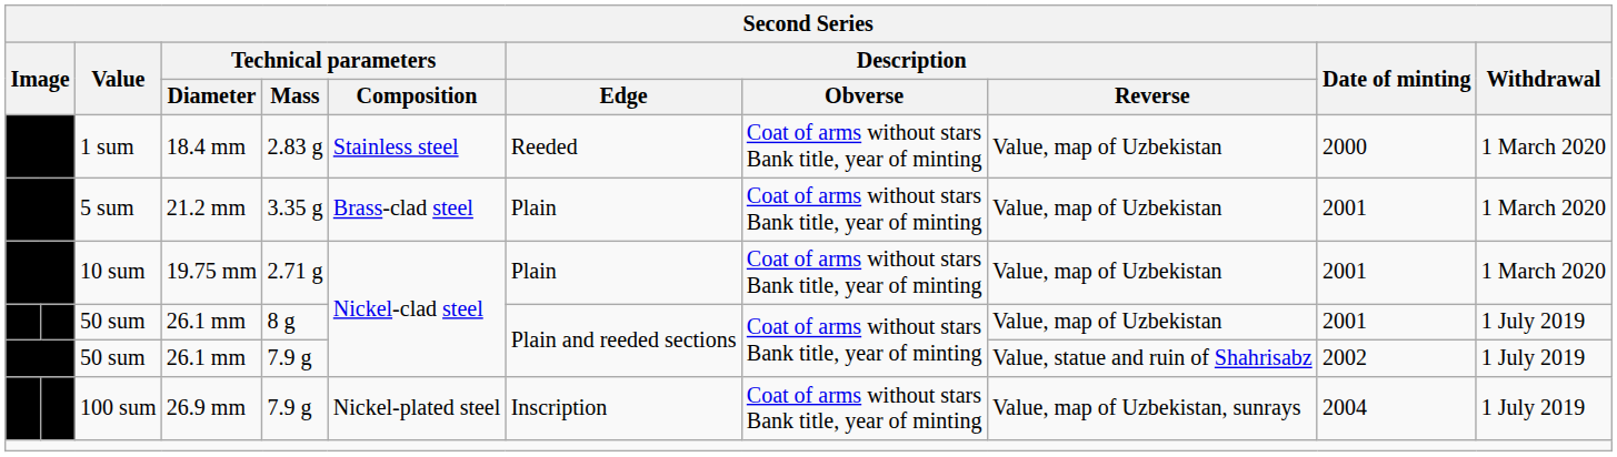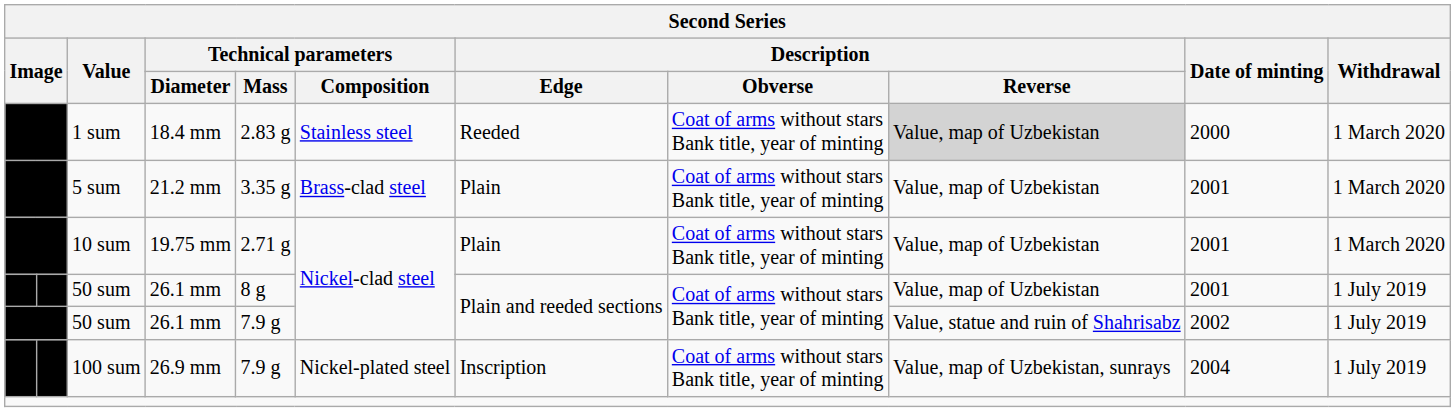row 4 | Description / Reverse: no background -> lightgrey background
